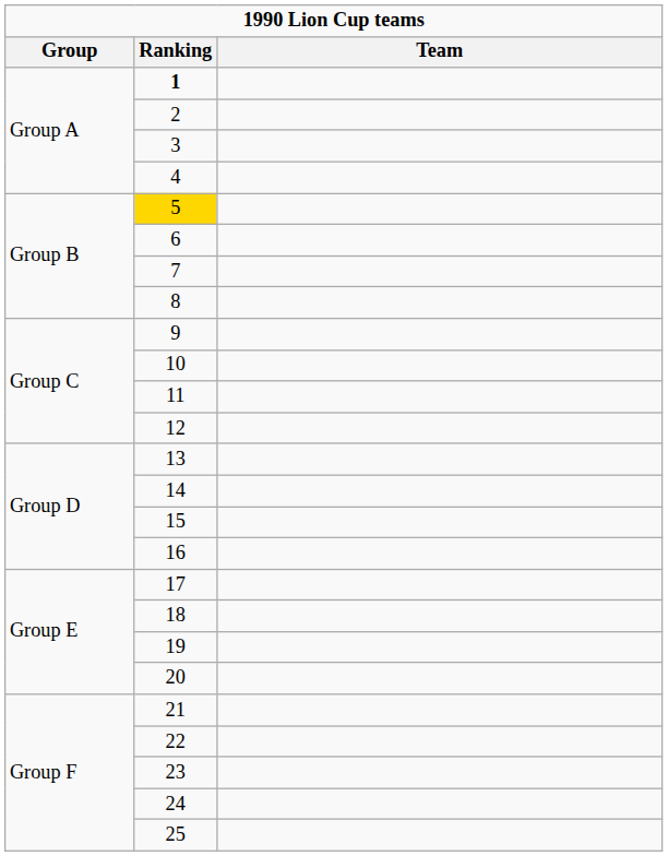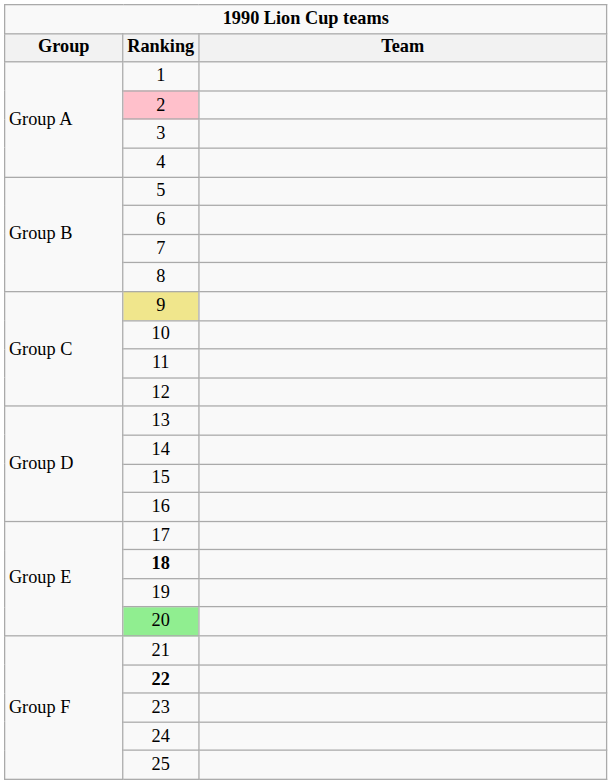1 | Ranking: bold -> normal
2 | Ranking: no background -> pink background
5 | Ranking: gold background -> no background
9 | Ranking: no background -> khaki background
18 | Ranking: normal -> bold
20 | Ranking: no background -> lightgreen background
22 | Ranking: normal -> bold
